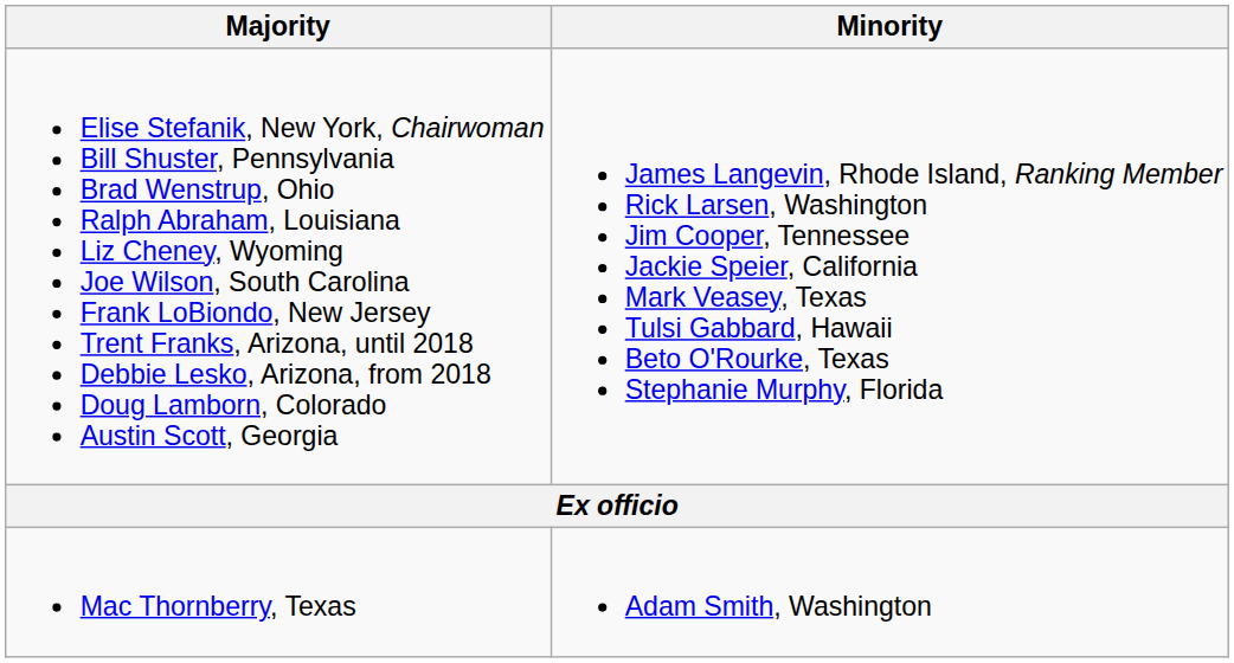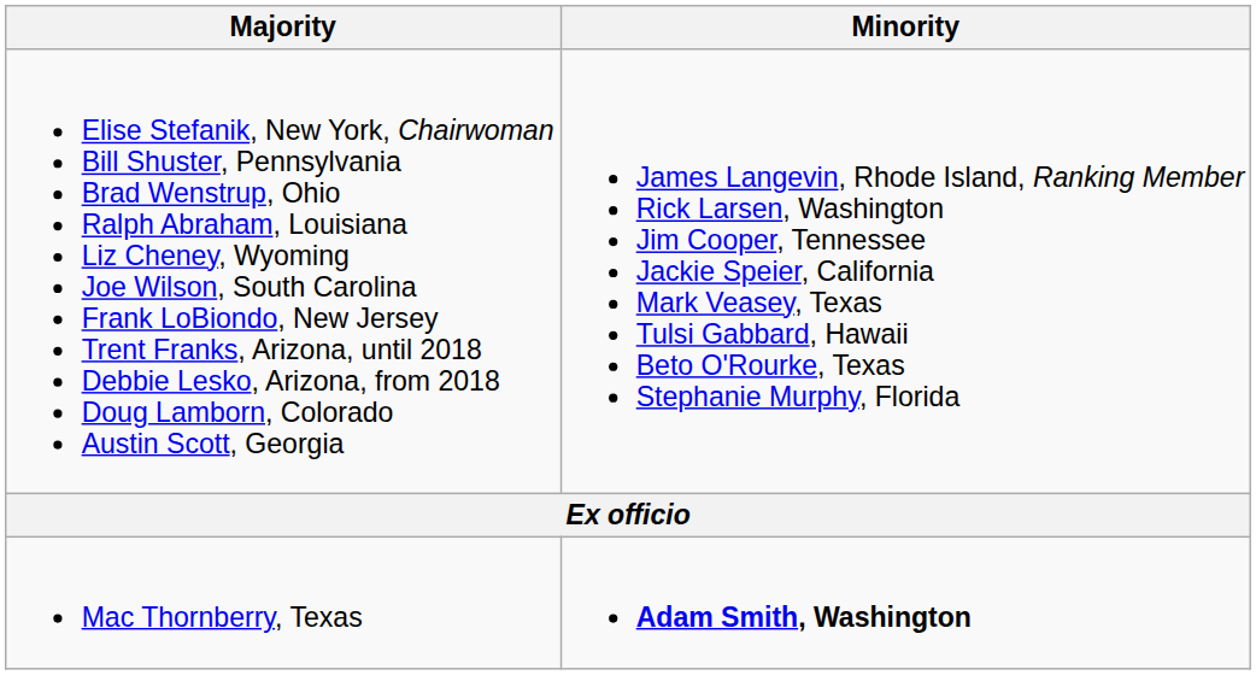Mac Thornberry, Texas | Minority: normal -> bold
